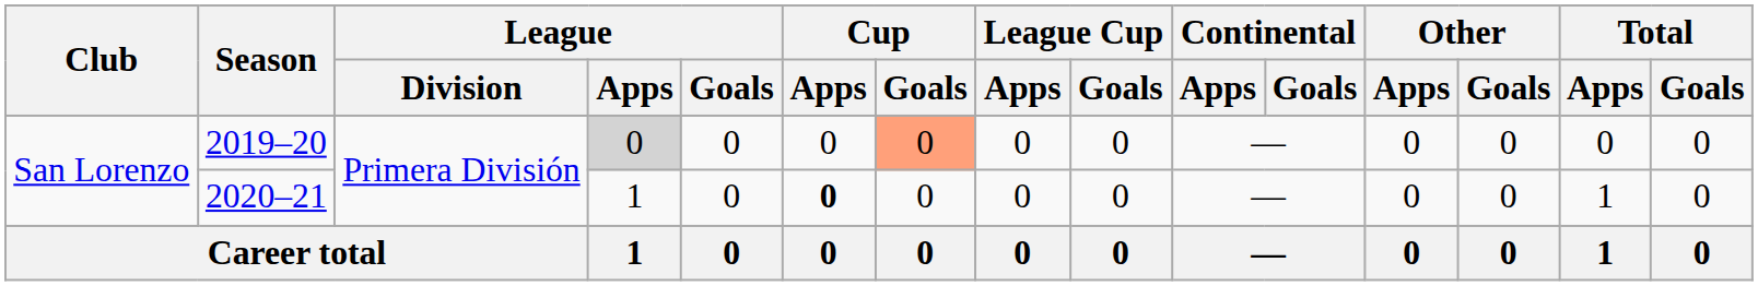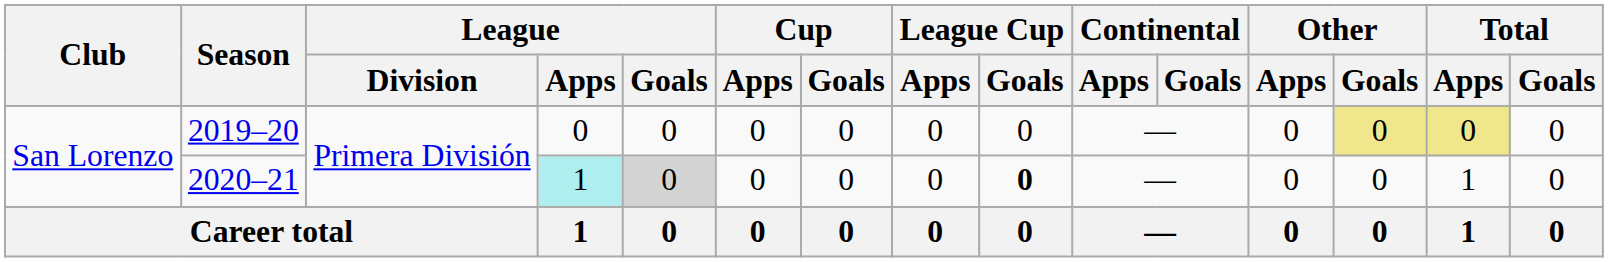2019–20 | League / Apps: lightgrey background -> no background
2019–20 | Cup / Goals: lightsalmon background -> no background
2019–20 | Other / Goals: no background -> khaki background
2019–20 | Total / Apps: no background -> khaki background
2020–21 | League / Apps: no background -> paleturquoise background
2020–21 | League / Goals: no background -> lightgrey background
2020–21 | Cup / Apps: bold -> normal
2020–21 | League Cup / Goals: normal -> bold
